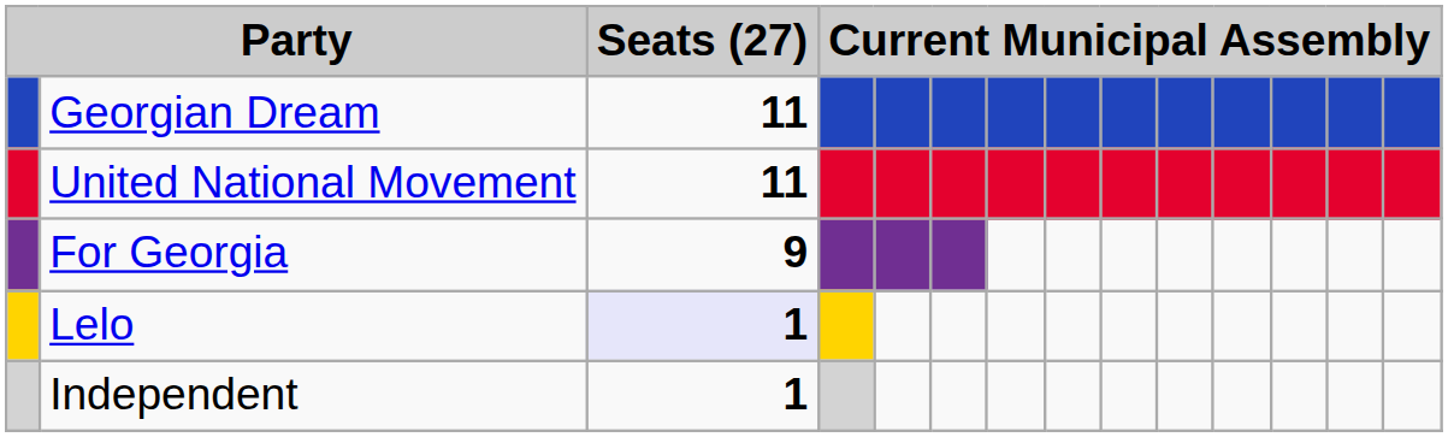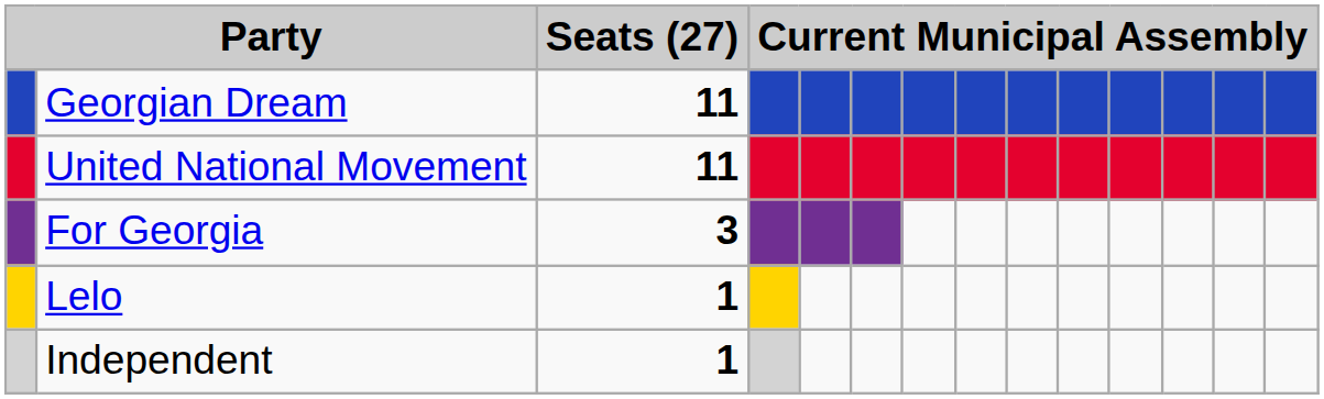For Georgia | Seats (27): 9 -> 3
Lelo | Seats (27): lavender background -> no background
